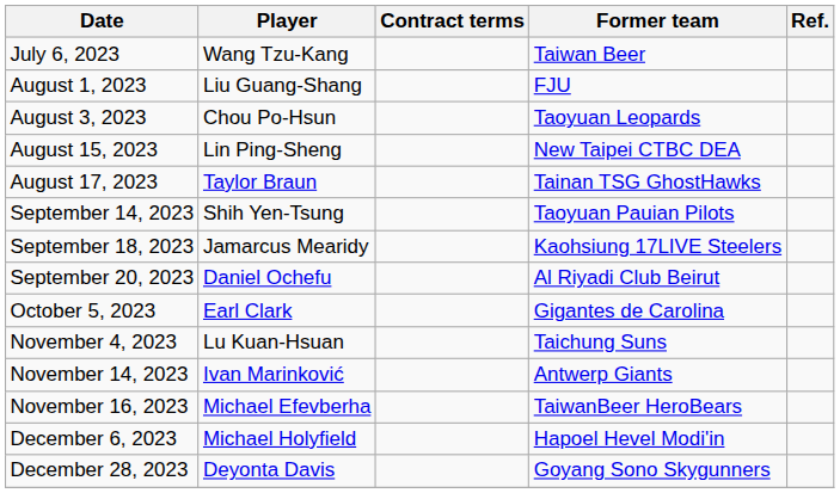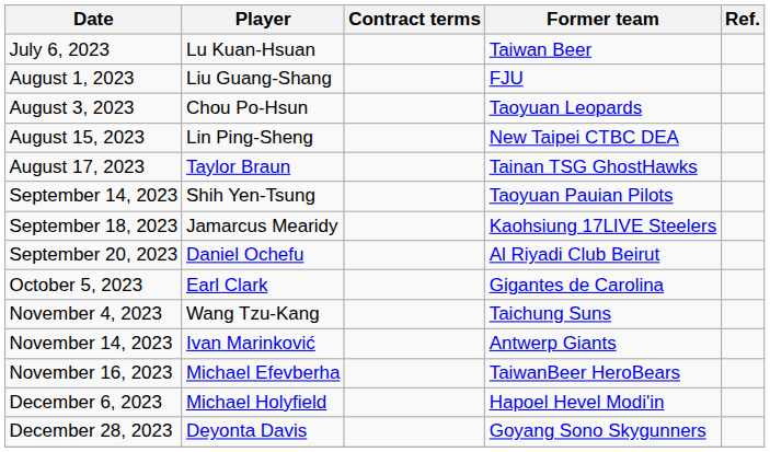July 6, 2023 | Player: Wang Tzu-Kang -> Lu Kuan-Hsuan
November 4, 2023 | Player: Lu Kuan-Hsuan -> Wang Tzu-Kang
